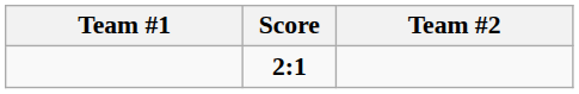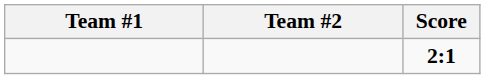columns swapped: Score <-> Team #2
